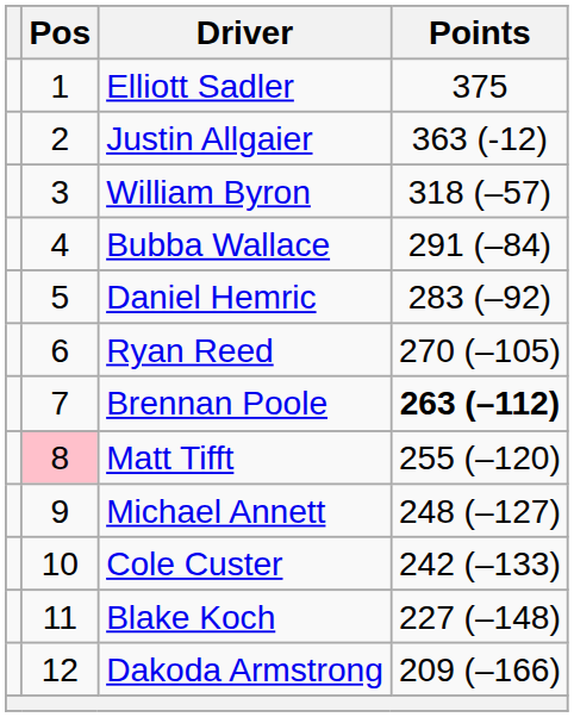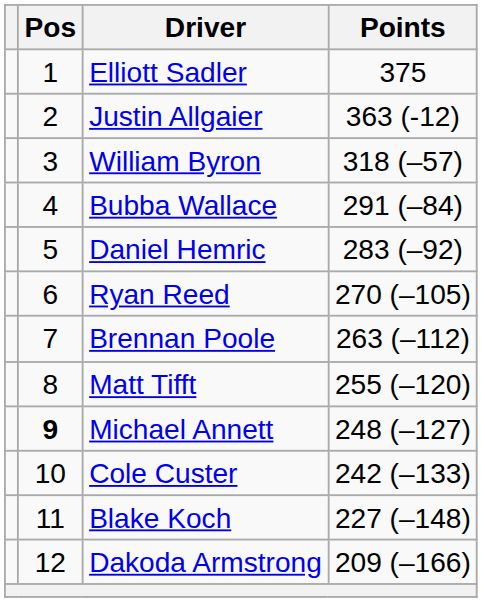Brennan Poole | Points: bold -> normal
Matt Tifft | Pos: pink background -> no background
Michael Annett | Pos: normal -> bold
